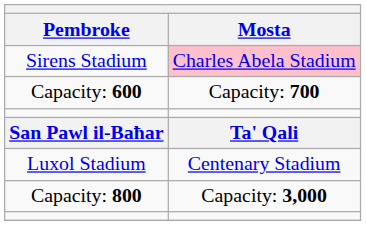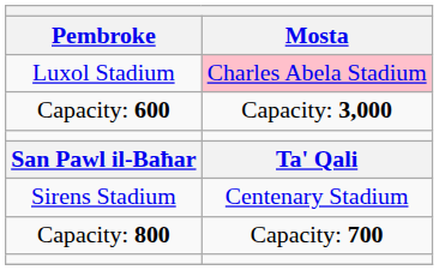row 3 | Pembroke: Sirens Stadium -> Luxol Stadium
row 4 | Mosta: Capacity: 700 -> Capacity: 3,000
row 7 | Pembroke: Luxol Stadium -> Sirens Stadium
row 8 | Mosta: Capacity: 3,000 -> Capacity: 700
